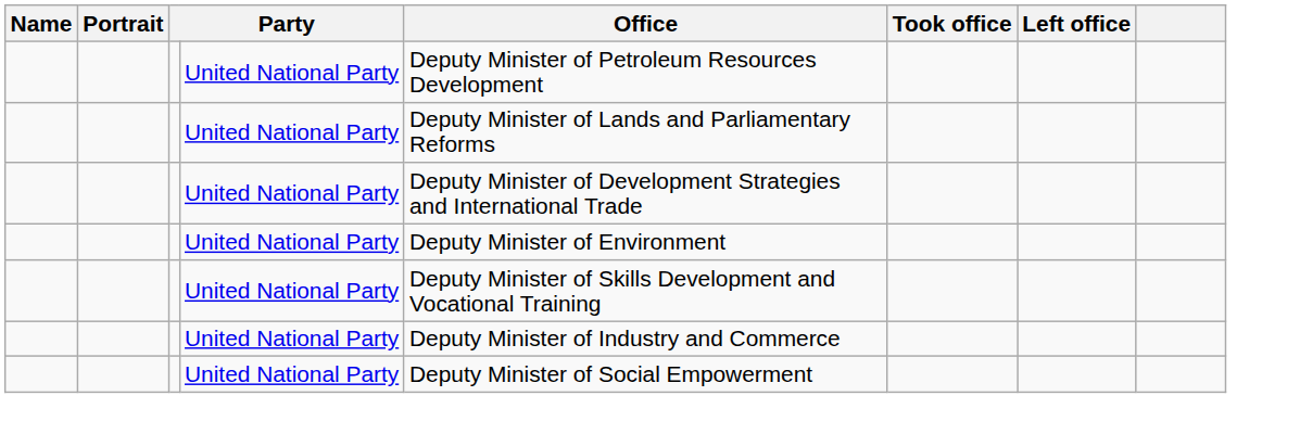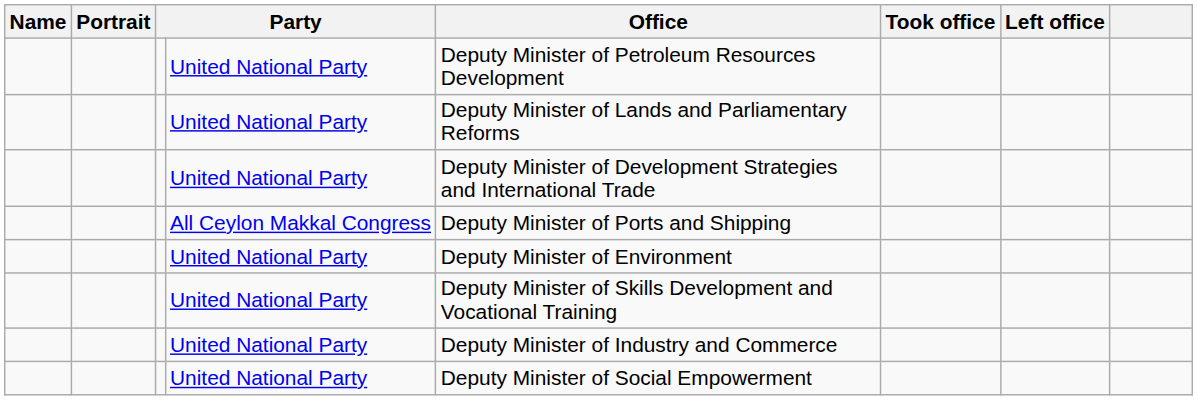+ row: All Ceylon Makkal Congress | Deputy Minister of Ports and Shipping
